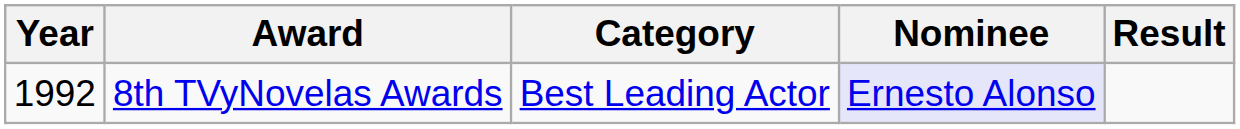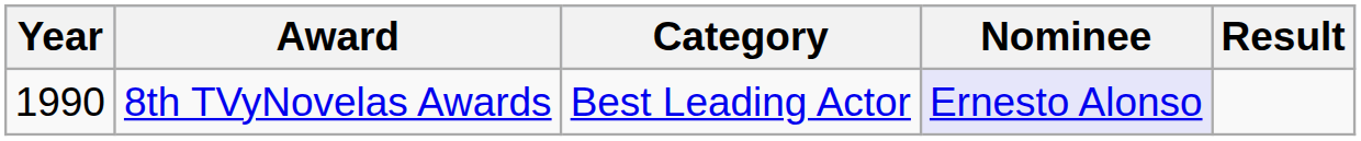8th TVyNovelas Awards | Year: 1992 -> 1990
